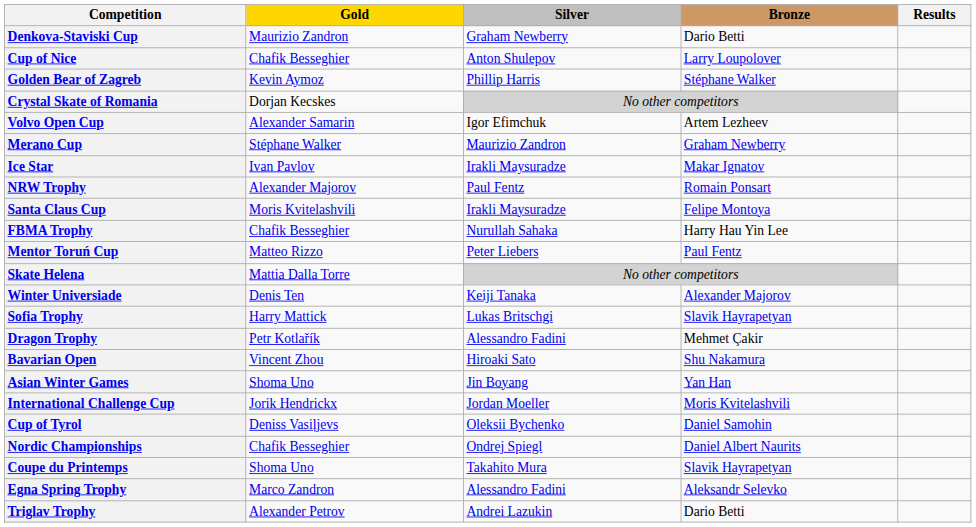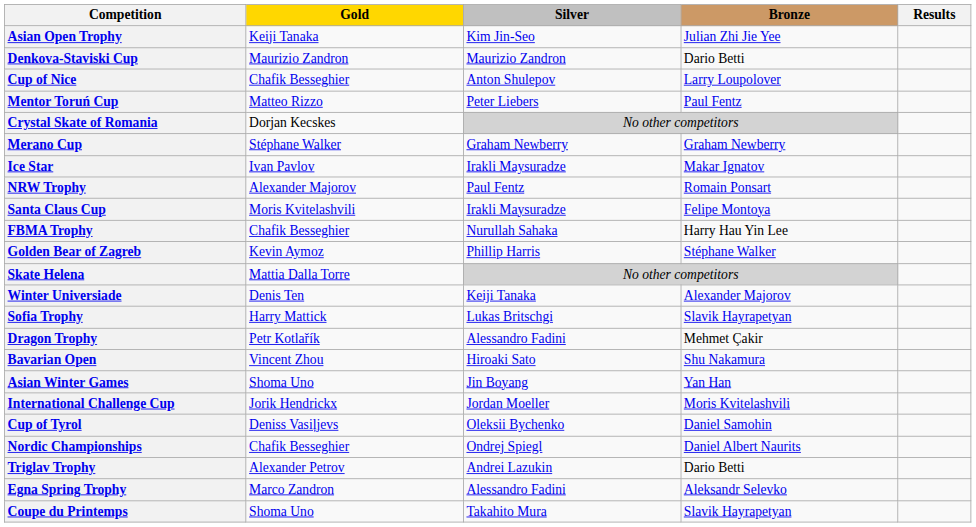+ row: Asian Open Trophy | Keiji Tanaka | Kim Jin-Seo | Julian Zhi Jie Yee
Denkova-Staviski Cup | Silver: Graham Newberry -> Maurizio Zandron
rows swapped: Golden Bear of Zagreb <-> Mentor Toruń Cup
- row: Volvo Open Cup | Alexander Samarin | Igor Efimchuk | Artem Lezheev
Merano Cup | Silver: Maurizio Zandron -> Graham Newberry
rows swapped: Coupe du Printemps <-> Triglav Trophy
